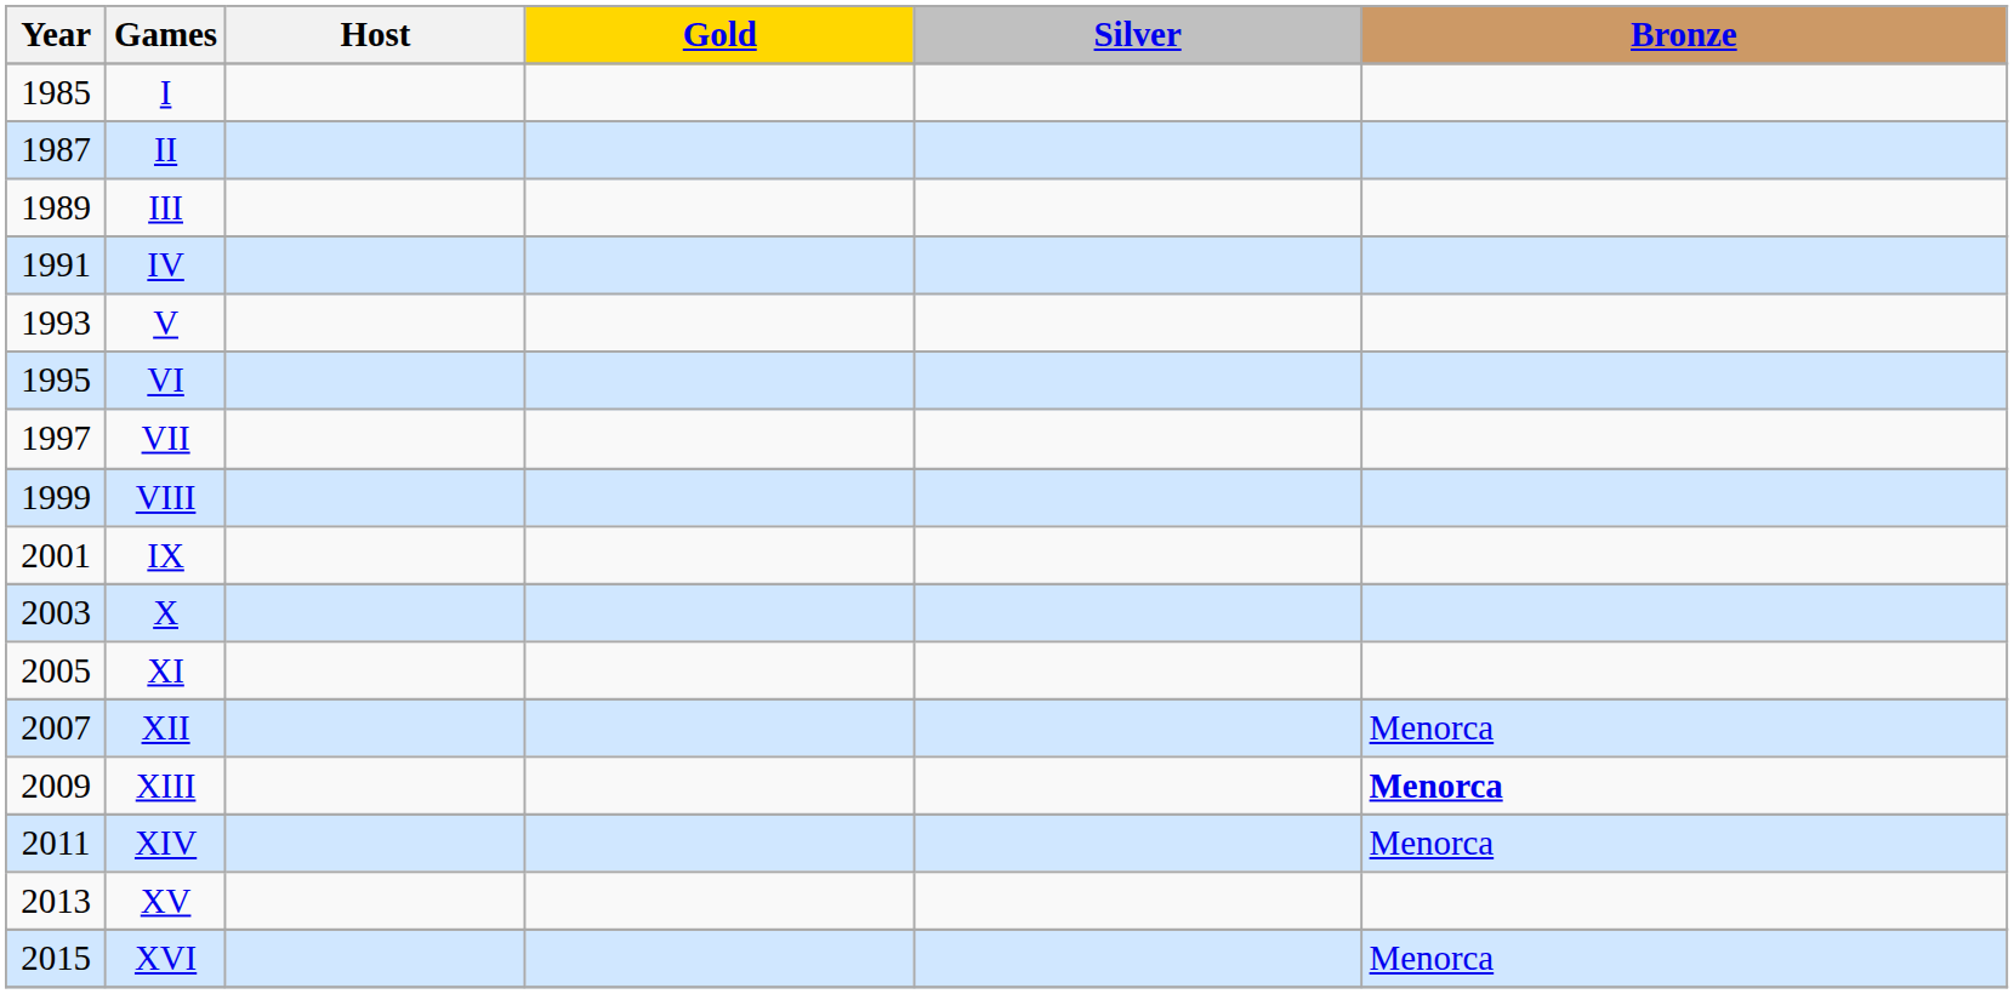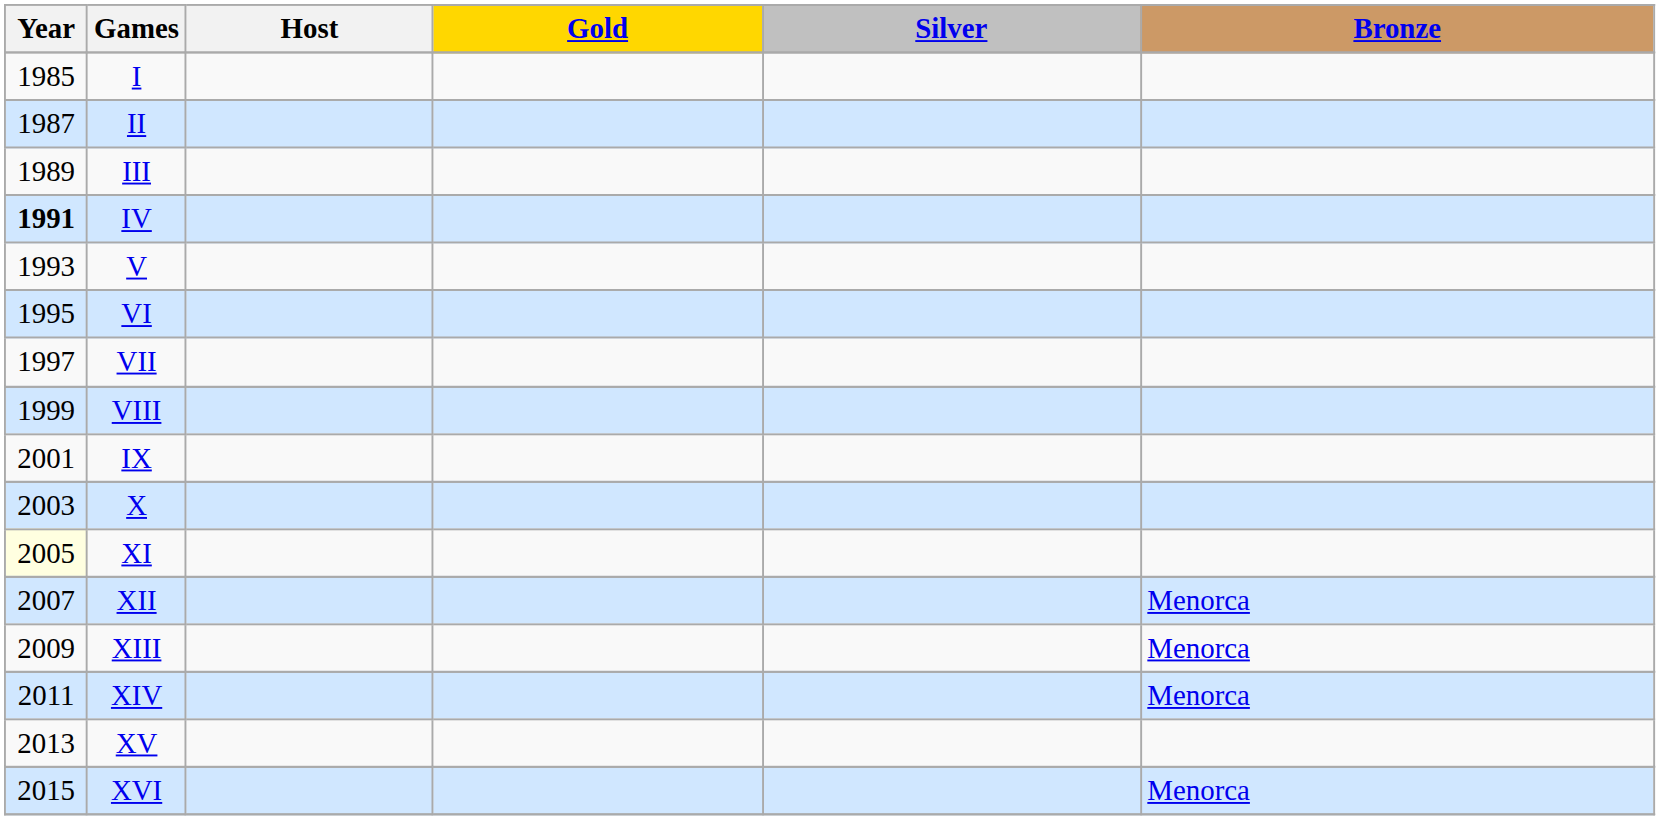IV | Year: normal -> bold
XI | Year: no background -> lightyellow background
XIII | Bronze: bold -> normal
